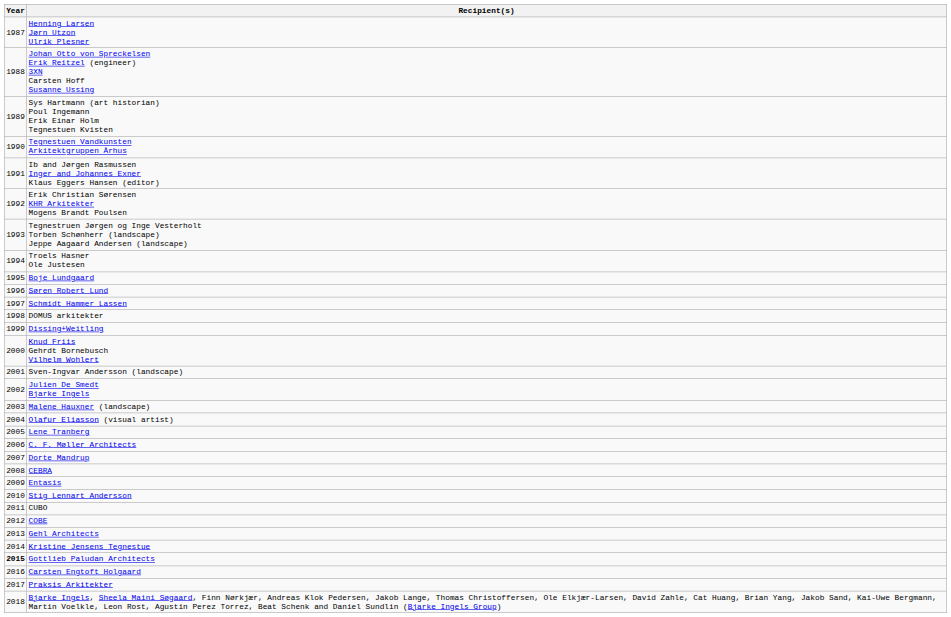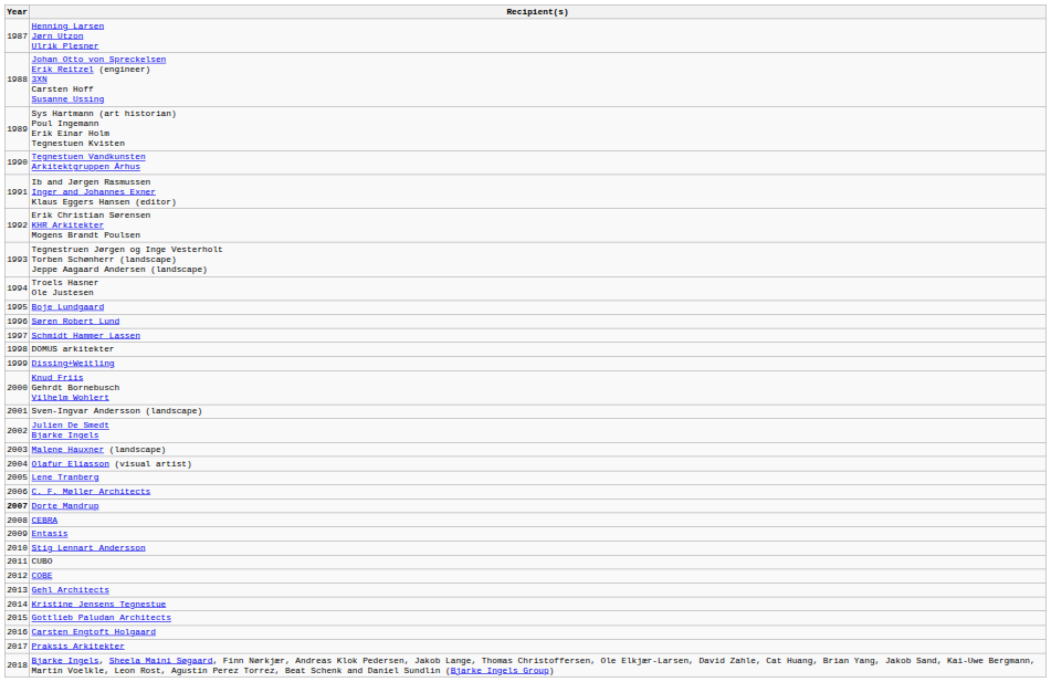Dorte Mandrup | Year: normal -> bold
Gottlieb Paludan Architects | Year: bold -> normal
